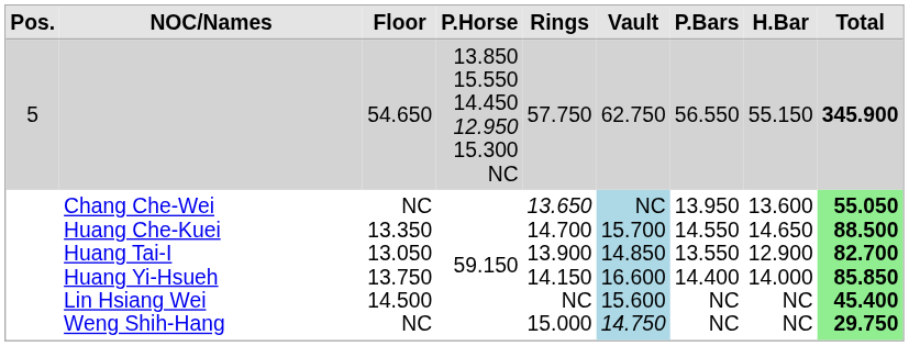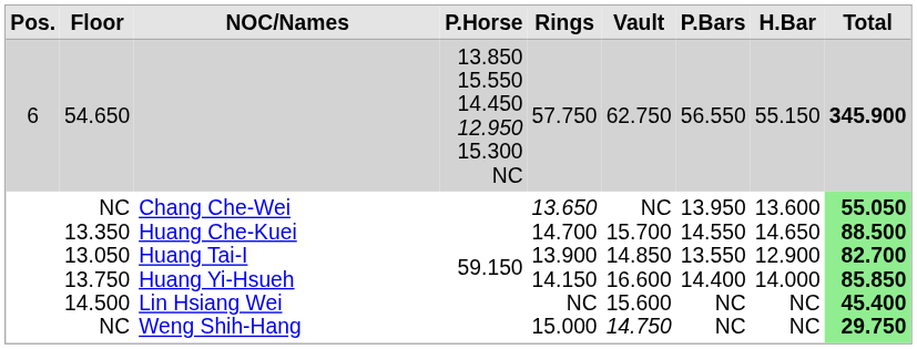columns swapped: NOC/Names <-> Floor
row 2 | Pos.: 5 -> 6
row 3 | Vault: lightblue background -> no background
